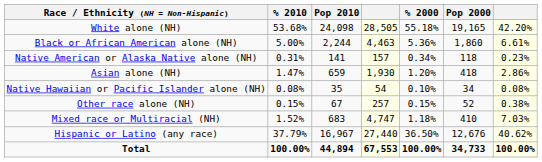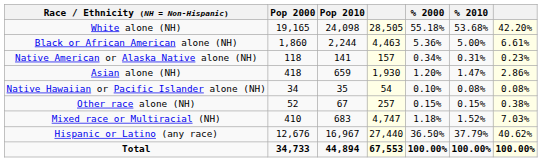columns swapped: Pop 2000 <-> % 2010
